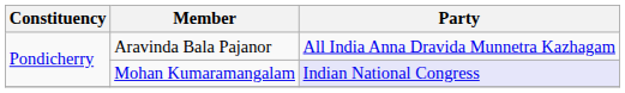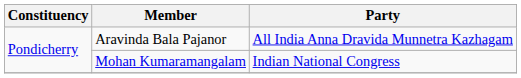Mohan Kumaramangalam | Party: lavender background -> no background
